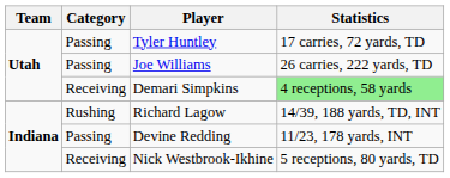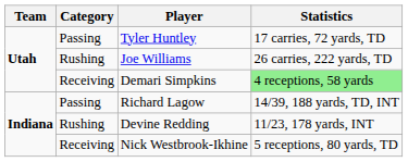Joe Williams | Category: Passing -> Rushing
Richard Lagow | Category: Rushing -> Passing
Devine Redding | Category: Passing -> Rushing
